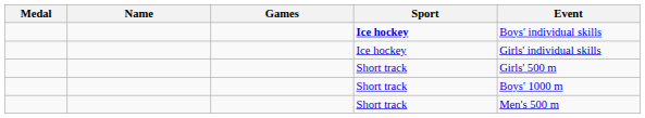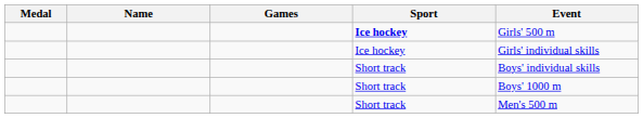row 2 | Event: Boys' individual skills -> Girls' 500 m
row 4 | Event: Girls' 500 m -> Boys' individual skills
